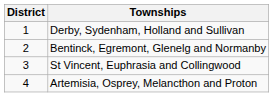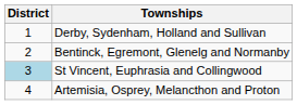St Vincent, Euphrasia and Collingwood | District: no background -> lightblue background
